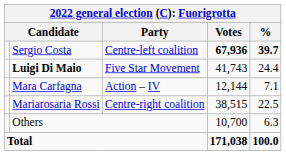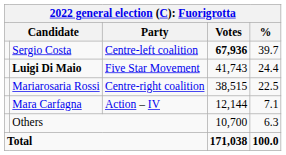Sergio Costa | %: bold -> normal
rows swapped: Mariarosaria Rossi <-> Mara Carfagna
